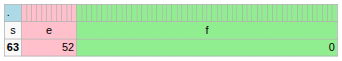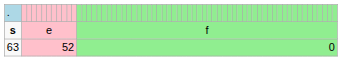s | column 1: normal -> bold
63 | column 1: bold -> normal
